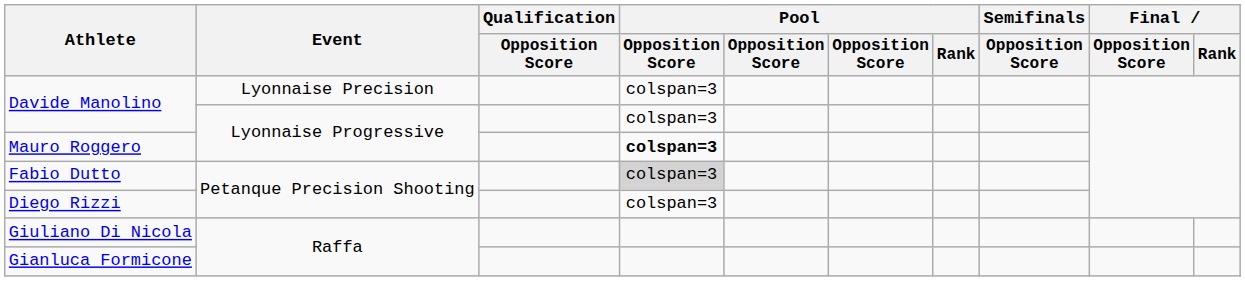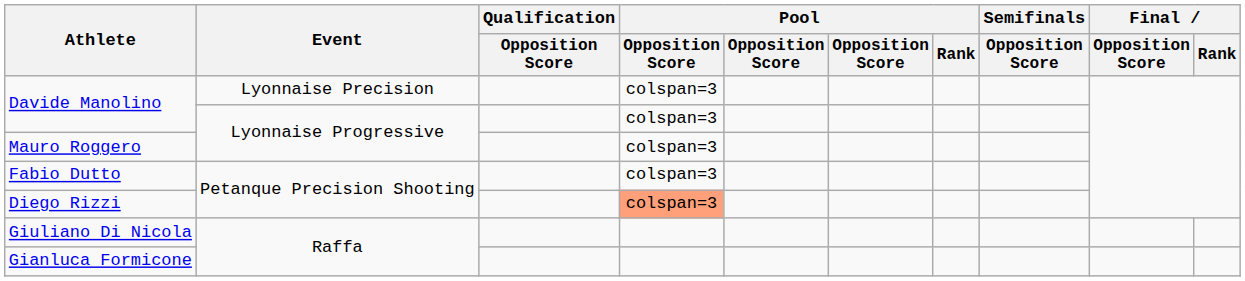Mauro Roggero | column 4: bold -> normal
Fabio Dutto | column 4: lightgrey background -> no background
Diego Rizzi | column 4: no background -> lightsalmon background
